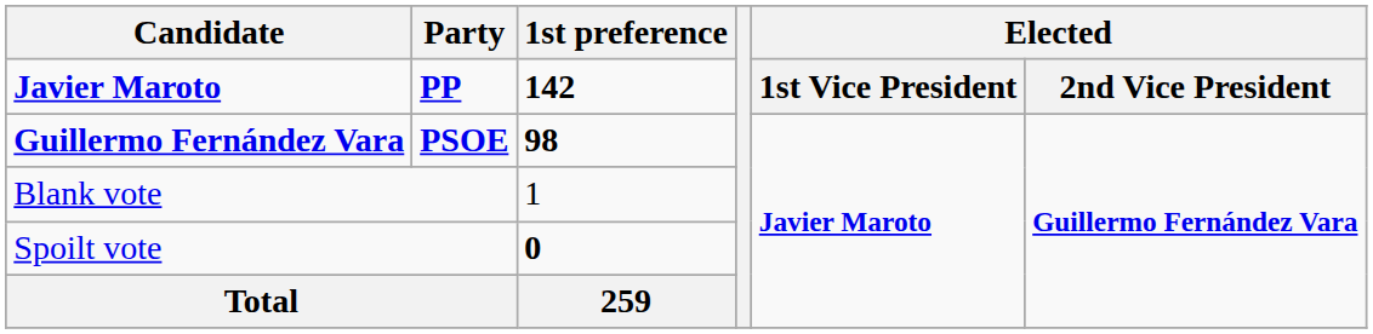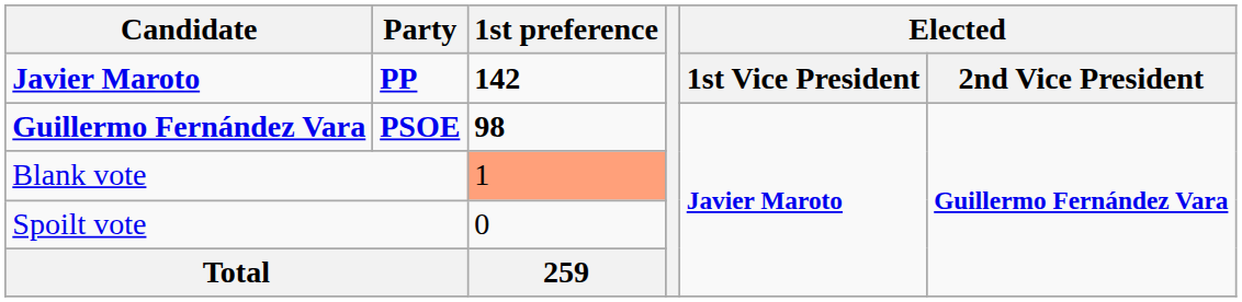Blank vote | 1st preference: no background -> lightsalmon background
Spoilt vote | 1st preference: bold -> normal
